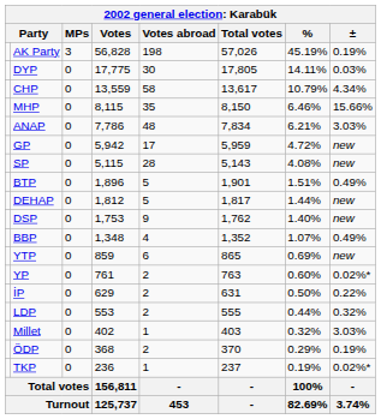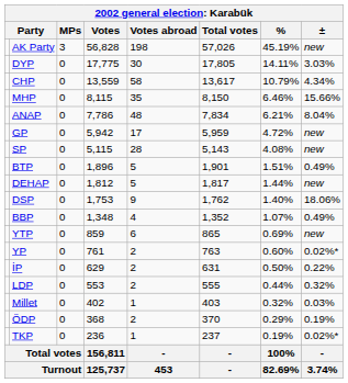AK Party | ±: 0.19% -> new
DYP | ±: 0.03% -> 3.03%
ANAP | ±: 3.03% -> 8.04%
DSP | ±: new -> 18.06%
Millet | ±: 3.03% -> 0.03%
